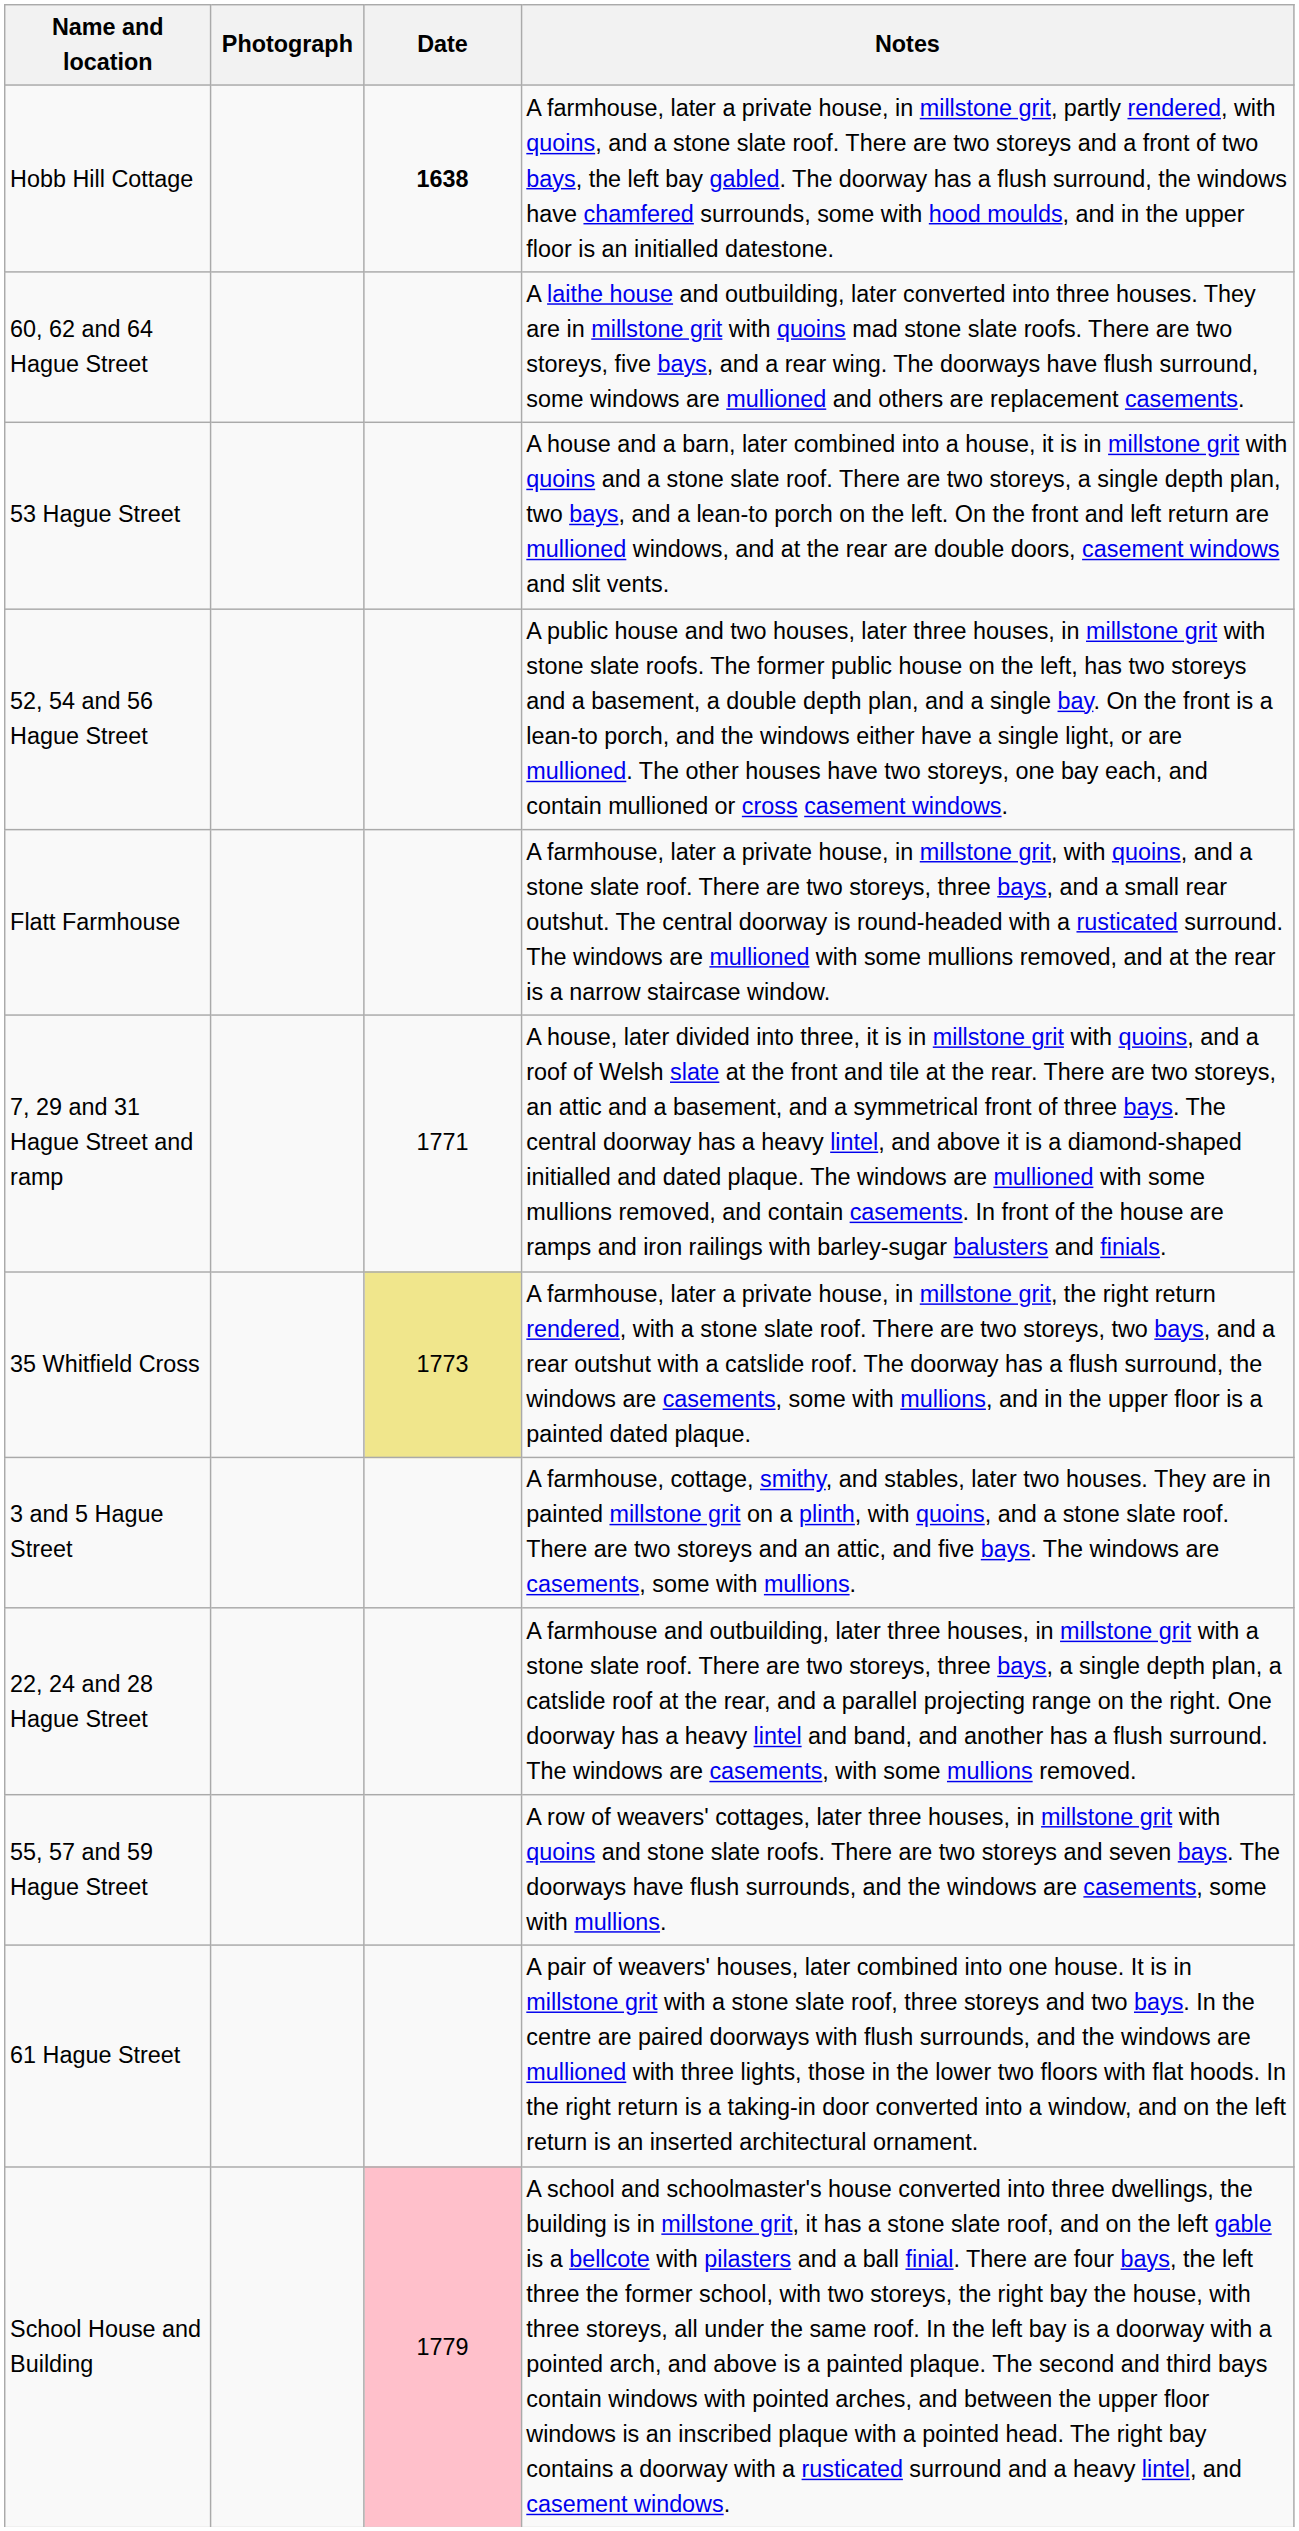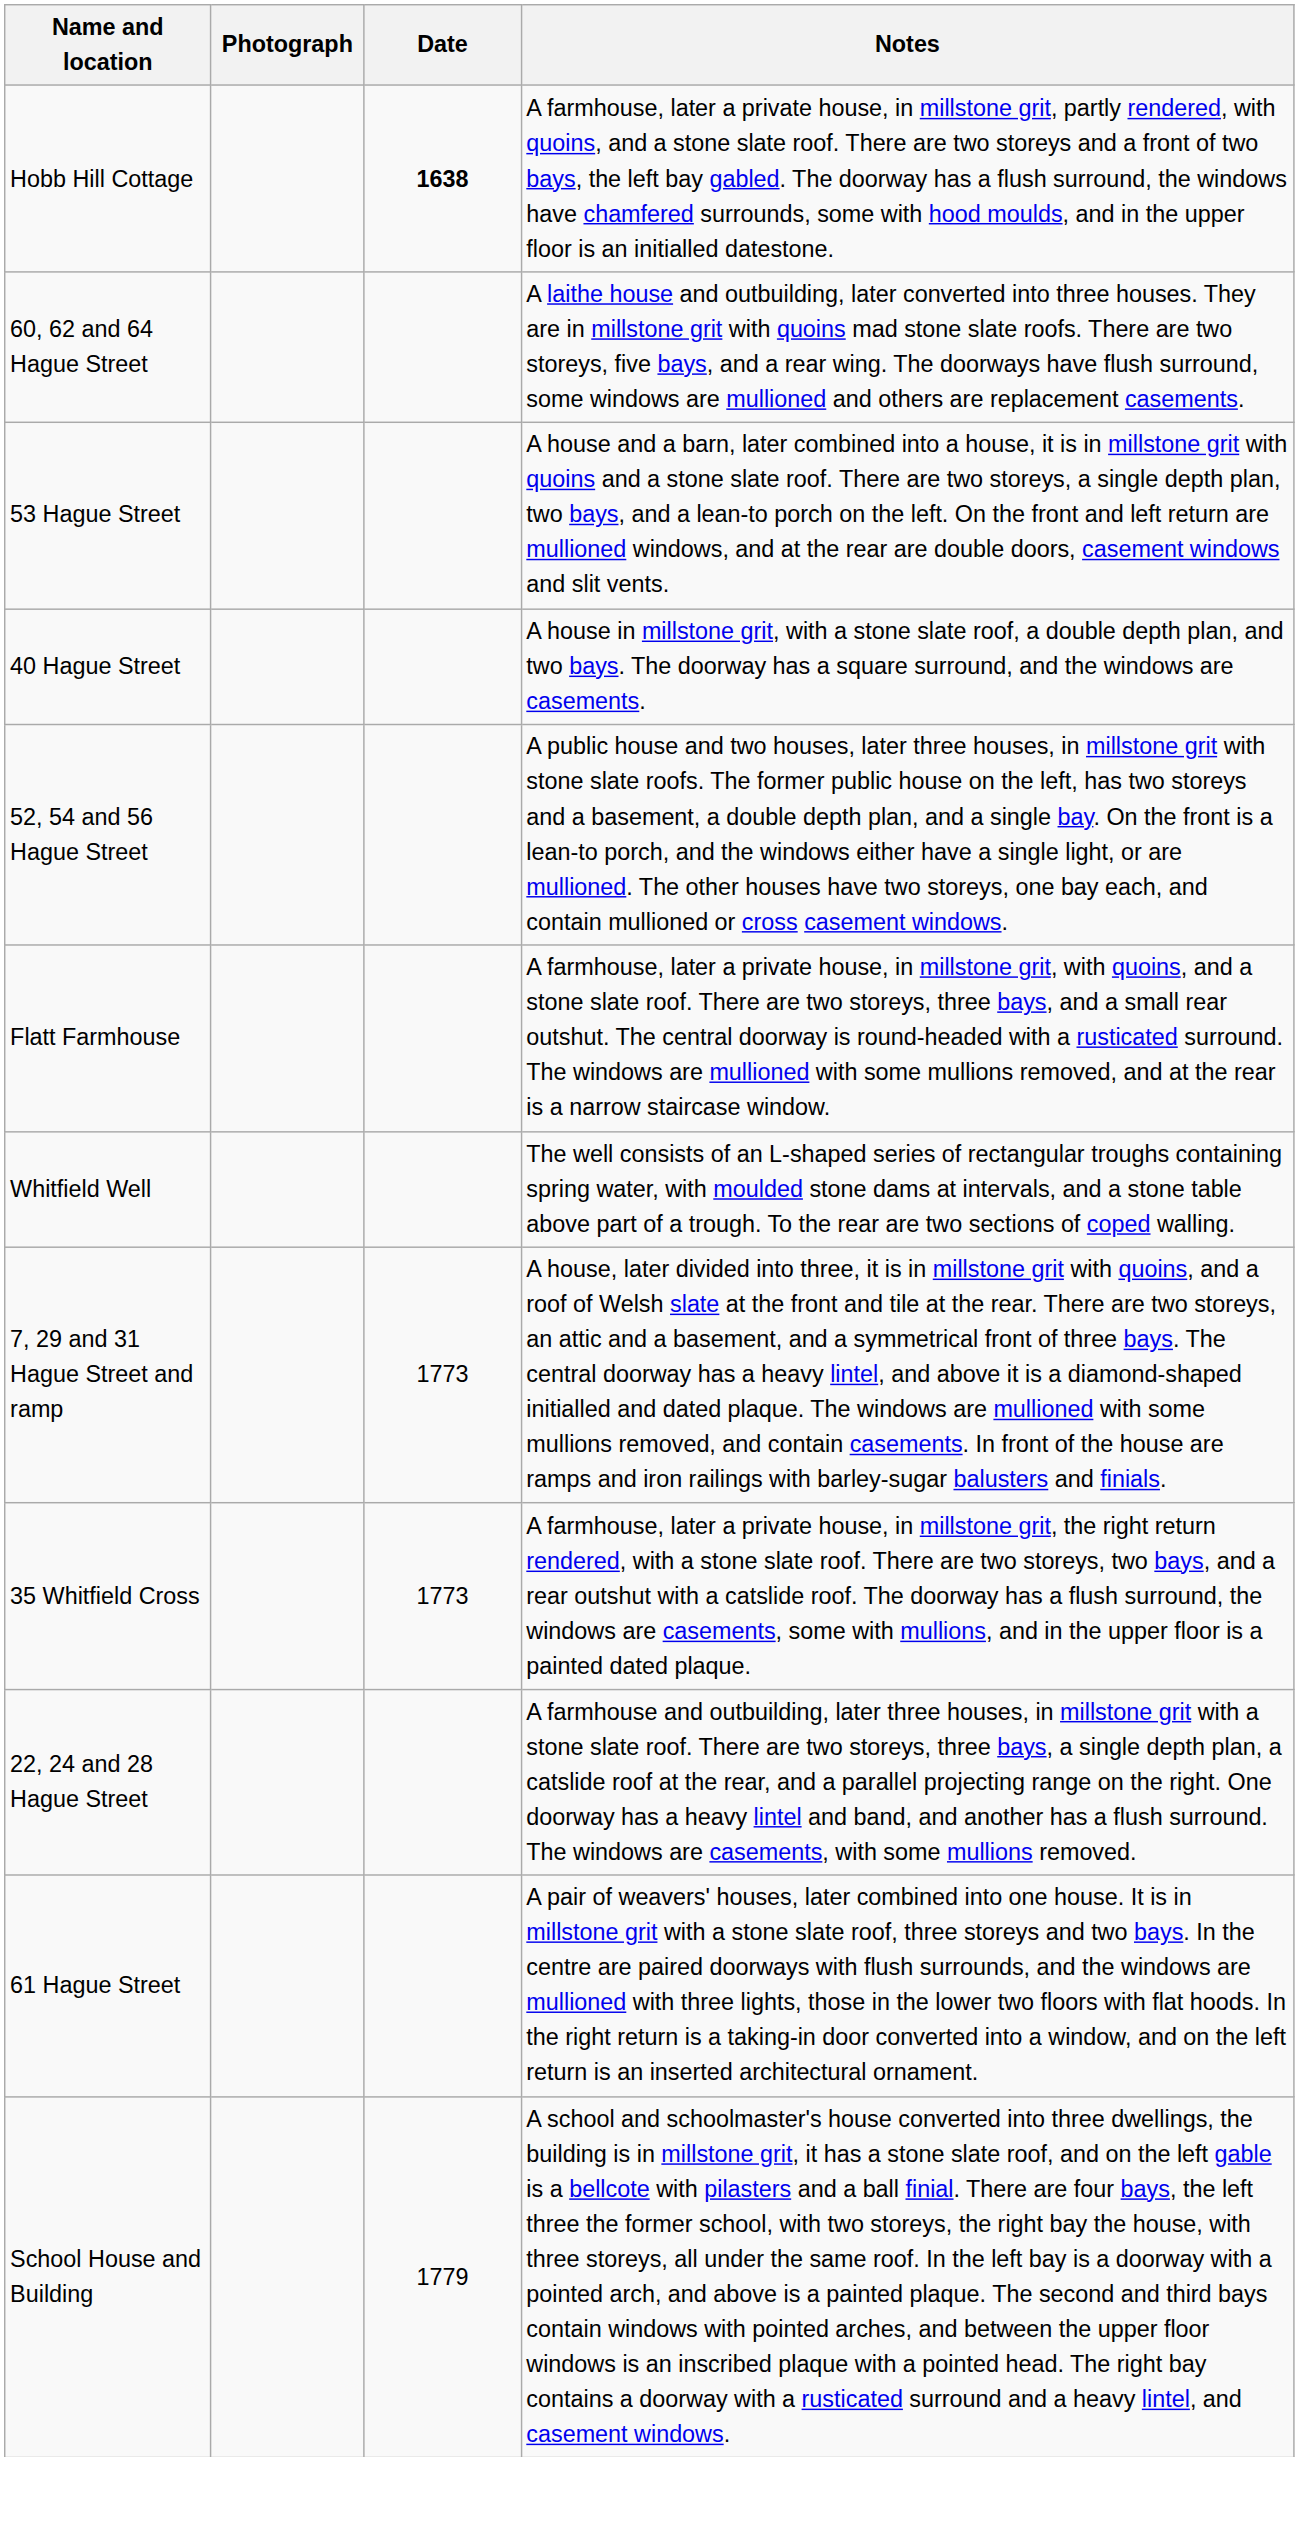+ row: 40 Hague Street | A house in millstone grit, with a stone slate roof, a double depth plan, and two bays. The doorway has a square surround, and the windows are casements.
+ row: Whitfield Well | The well consists of an L-shaped series of rectangular troughs containing spring water, with moulded stone dams at intervals, and a stone table above part of a trough. To the rear are two sections of coped walling.
7, 29 and 31 Hague Street and ramp | Date: 1771 -> 1773
35 Whitfield Cross | Date: khaki background -> no background
- row: 3 and 5 Hague Street | A farmhouse, cottage, smithy, and stables, later two houses. They are in painted millstone grit on a plinth, with quoins, and a stone slate roof. There are two storeys and an attic, and five bays. The windows are casements, some with mullions.
- row: 55, 57 and 59 Hague Street | A row of weavers' cottages, later three houses, in millstone grit with quoins and stone slate roofs. There are two storeys and seven bays. The doorways have flush surrounds, and the windows are casements, some with mullions.
School House and Building | Date: pink background -> no background
